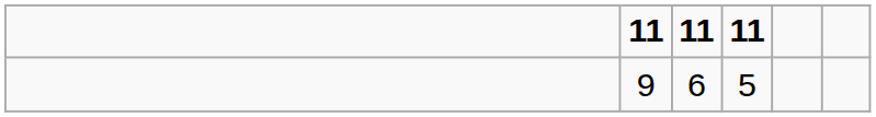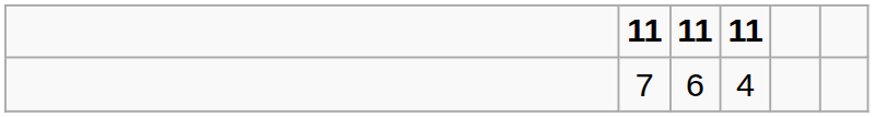row 2 | column 2: 9 -> 7
row 2 | column 4: 5 -> 4
